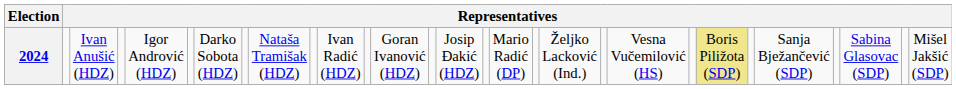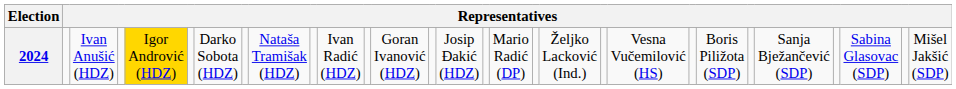2024 | column 5: no background -> gold background
2024 | column 23: khaki background -> no background
